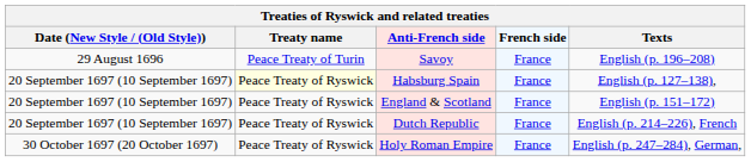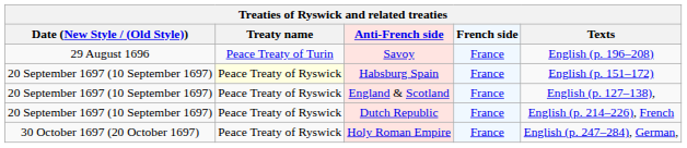Habsburg Spain | Texts: English (p. 127–138), -> English (p. 151–172)
England & Scotland | Texts: English (p. 151–172) -> English (p. 127–138),
